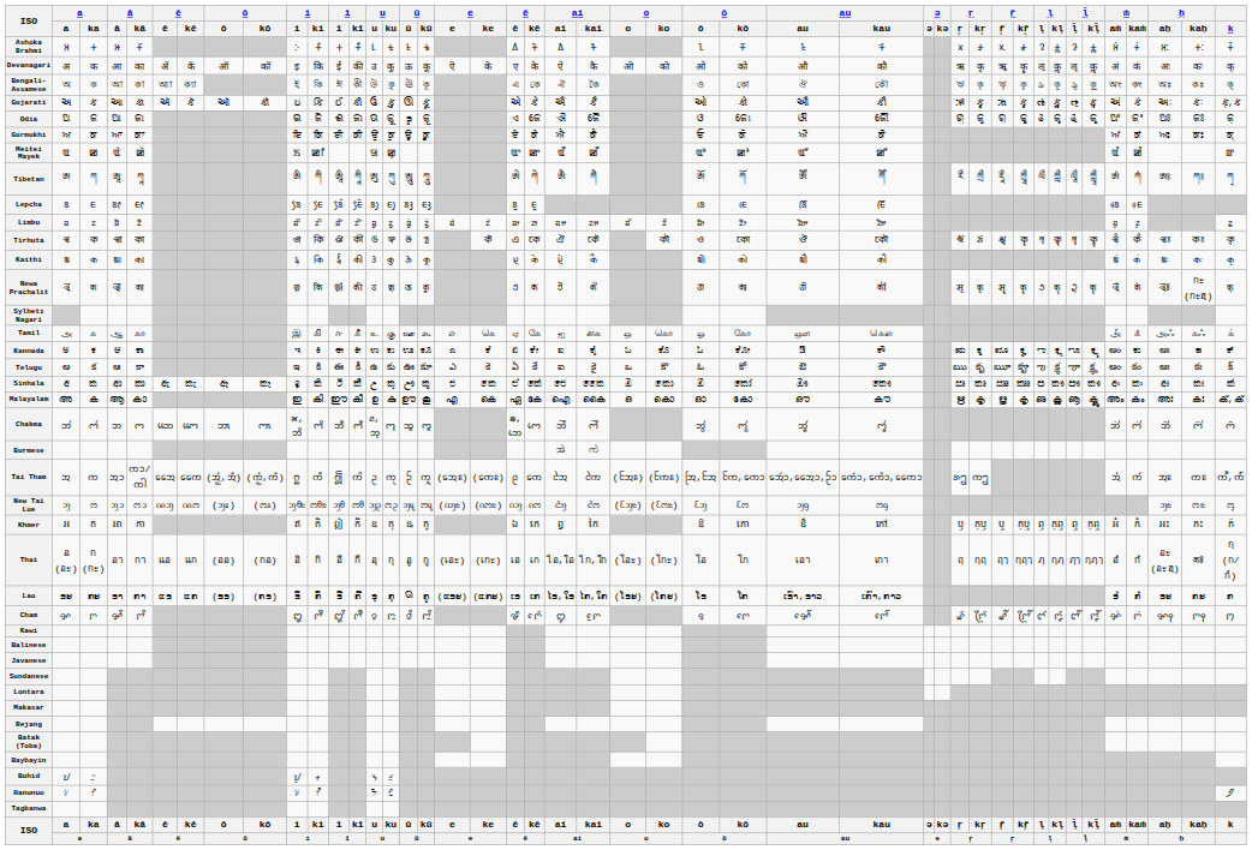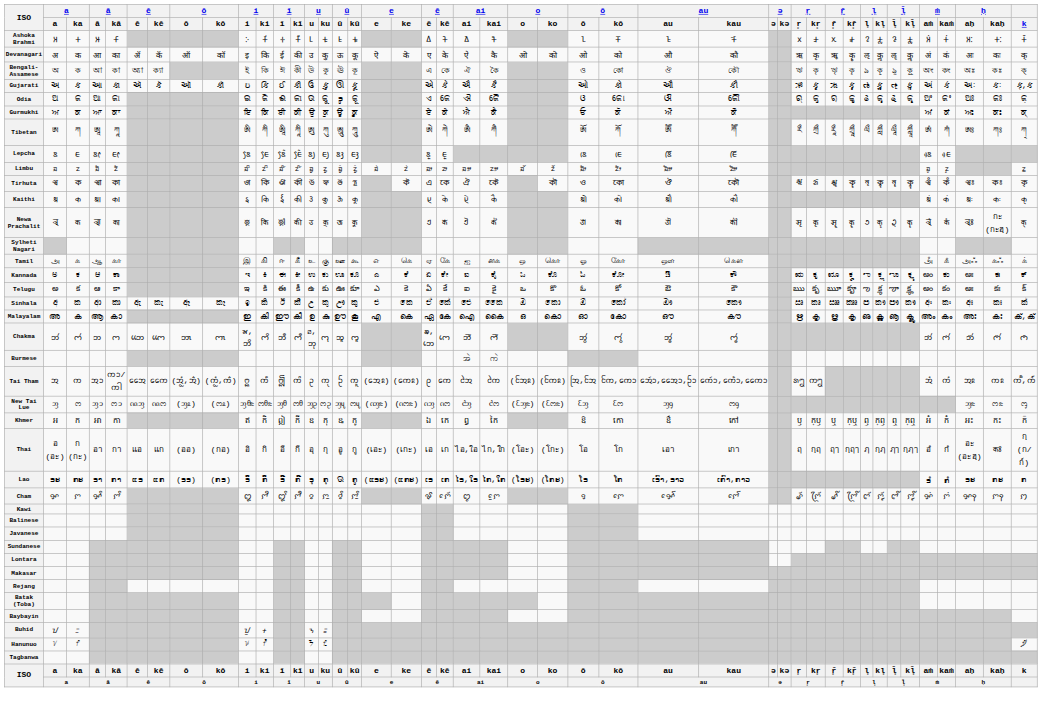- row: Meitei Mayek | ꯑ | ꯀ | ꯑꯥ | ꯀꯥ | ꯏ | ꯀꯤ | ꯎ | ꯀꯨ | ꯑꯦ | ꯀꯦ | ꯑꯩ | ꯀꯩ | ꯑꯣ | ꯀꯣ | ꯑꯧ | ꯀꯧ | ꯑꯪ | ꯀꯪ | ꯛ
